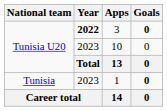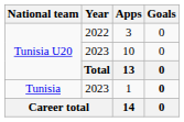3 | Year: bold -> normal
3 | Goals: bold -> normal
